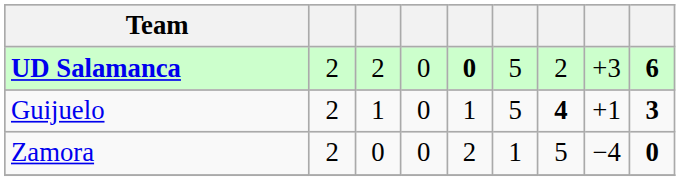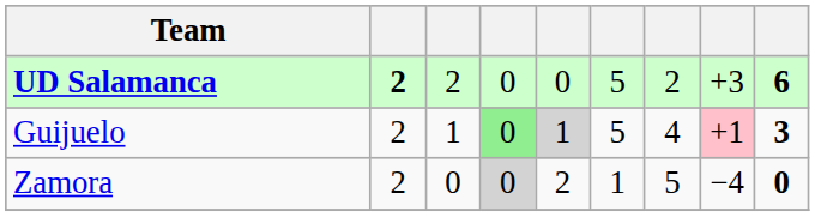UD Salamanca | column 2: normal -> bold
UD Salamanca | column 5: bold -> normal
Guijuelo | column 4: no background -> lightgreen background
Guijuelo | column 5: no background -> lightgrey background
Guijuelo | column 7: bold -> normal
Guijuelo | column 8: no background -> pink background
Zamora | column 4: no background -> lightgrey background
